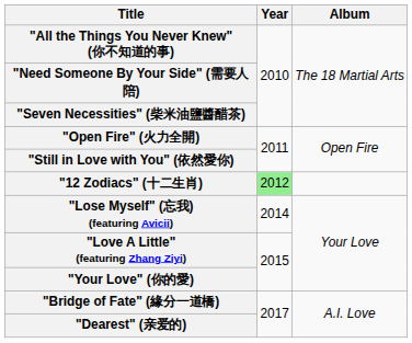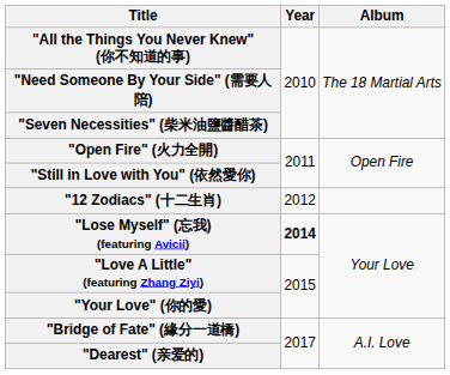"12 Zodiacs" (十二生肖) | Year: lightgreen background -> no background
"Lose Myself" (忘我) (featuring Avicii) | Year: normal -> bold
